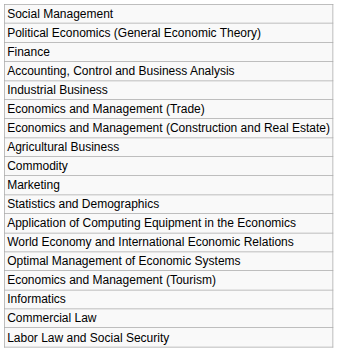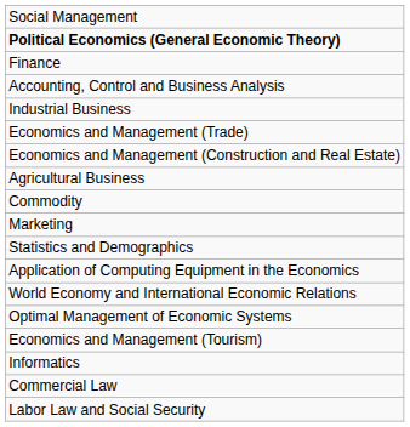row 2 | column 1: normal -> bold
